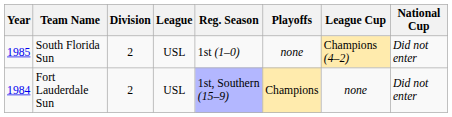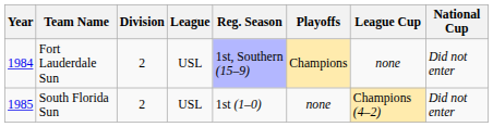rows swapped: Fort Lauderdale Sun <-> South Florida Sun
